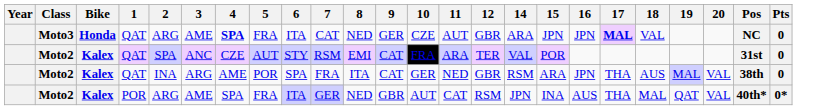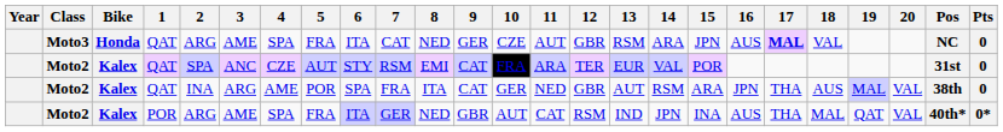+ column: 13 | RSM | EUR | AUT | IND
Moto3 | 4: bold -> normal
Moto3 | 16: JPN -> AUS
